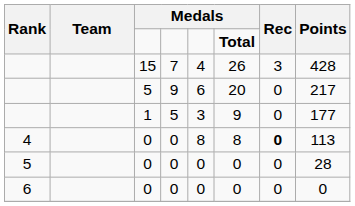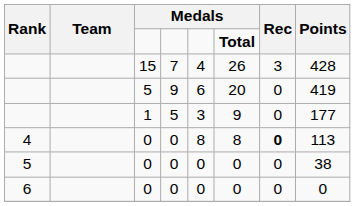row 4 | Points: 217 -> 419
row 7 | Points: 28 -> 38
